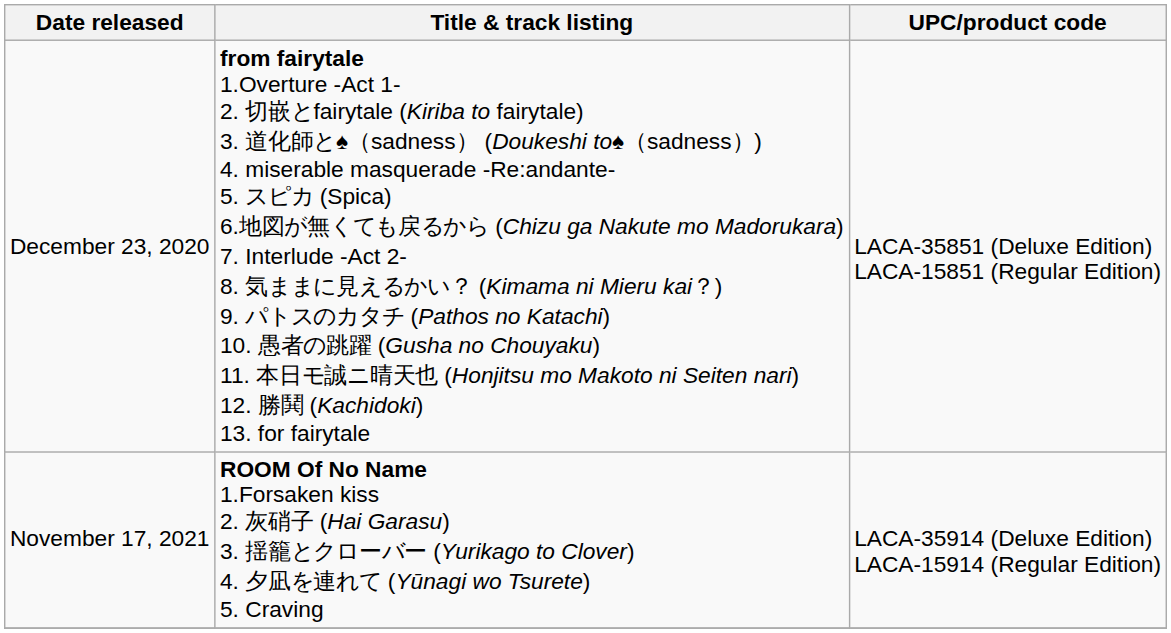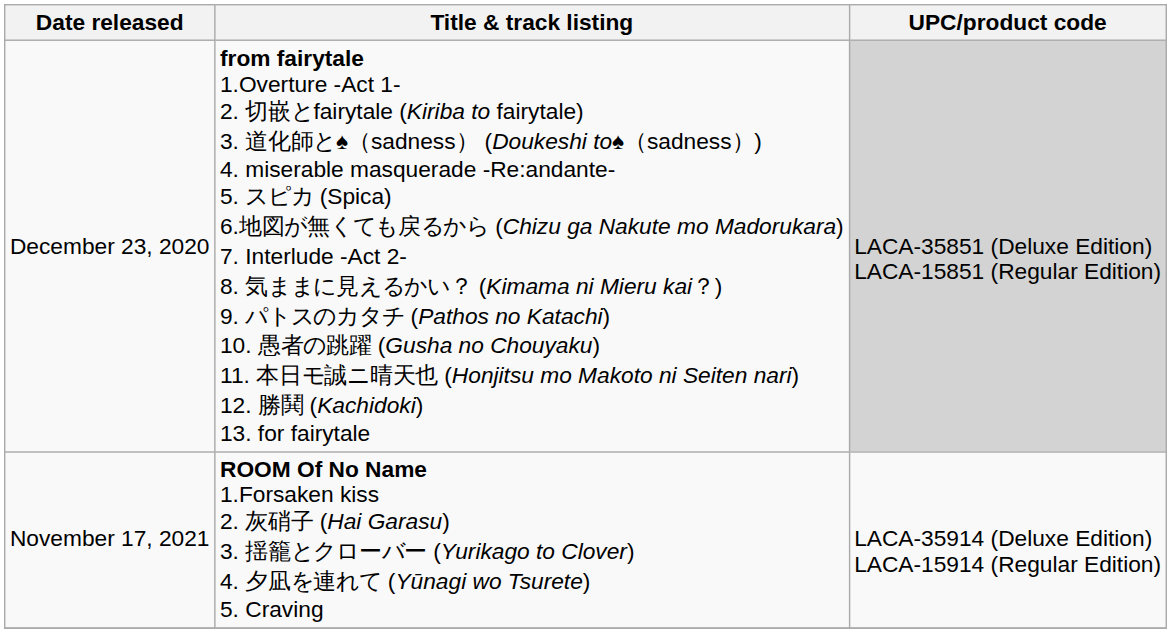December 23, 2020 | UPC/product code: no background -> lightgrey background
